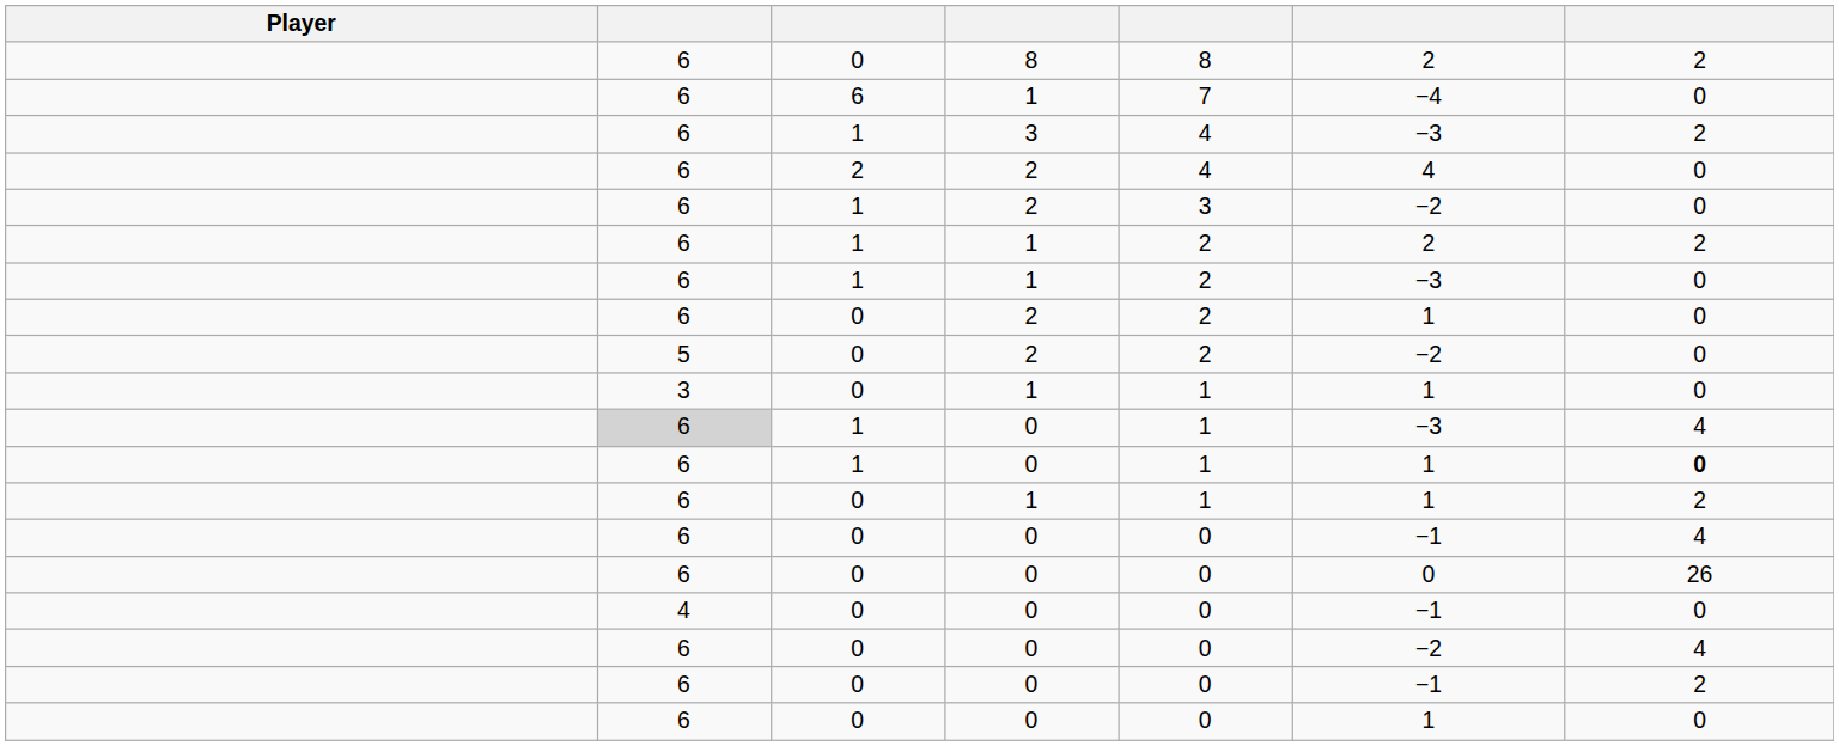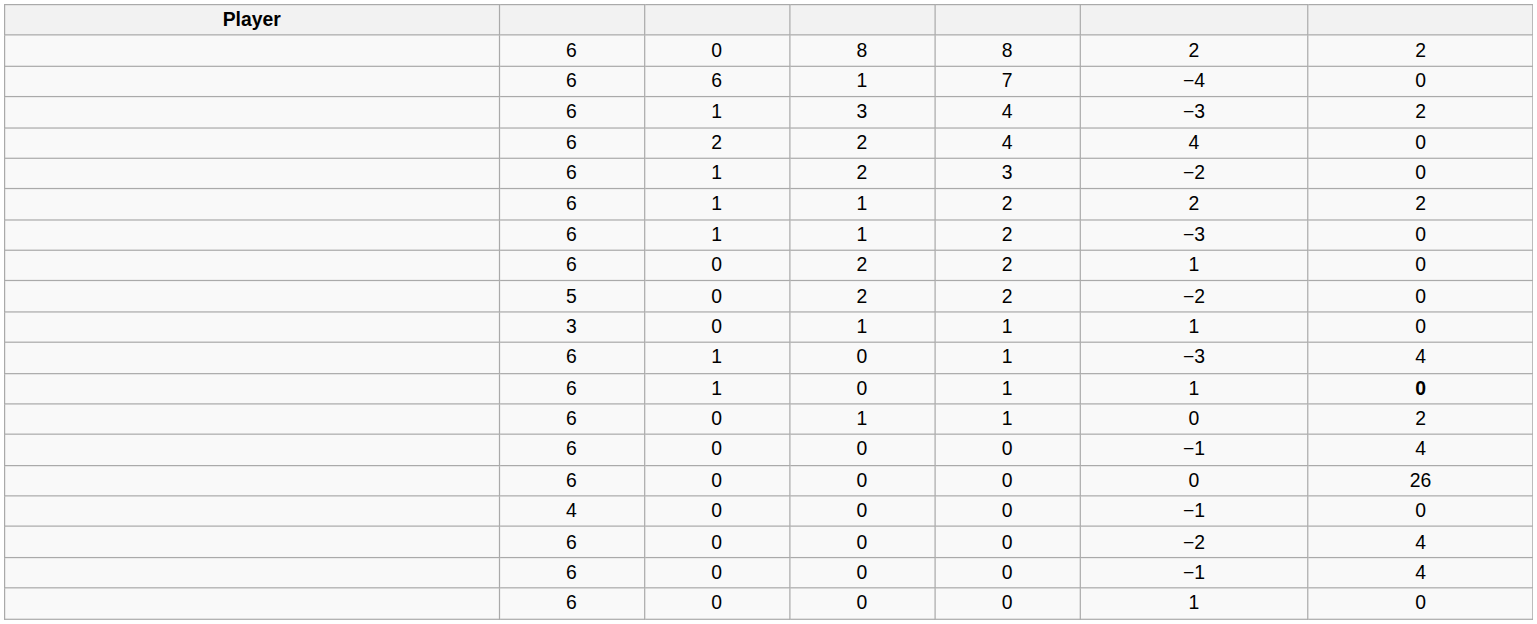row 12 | column 2: lightgrey background -> no background
row 14 | column 6: 1 -> 0
row 19 | column 7: 2 -> 4
